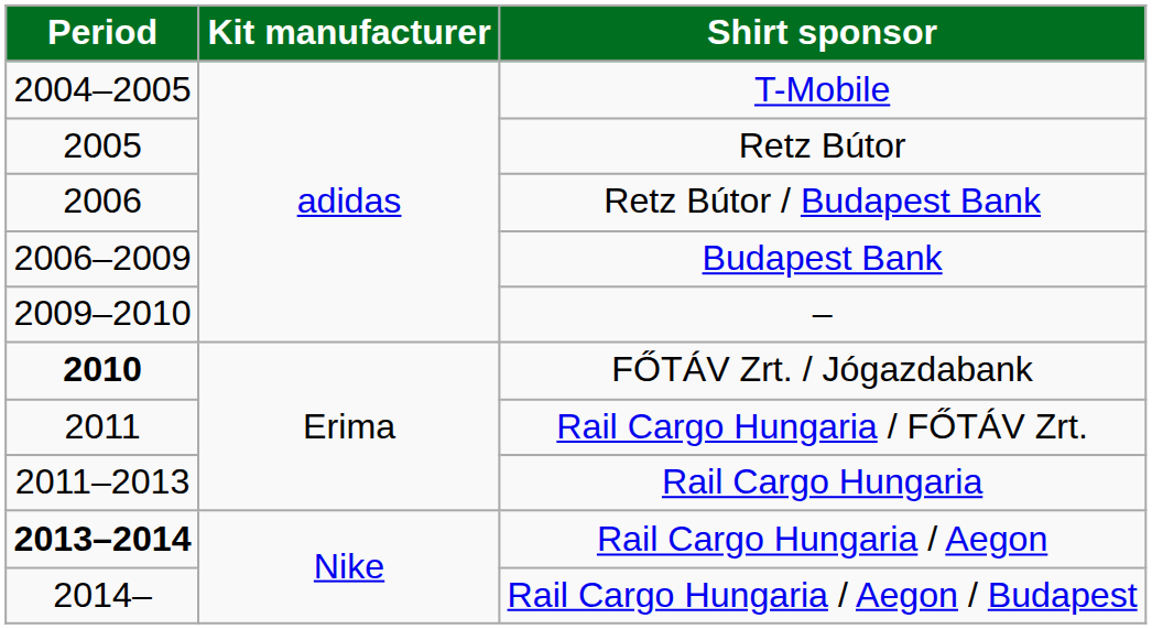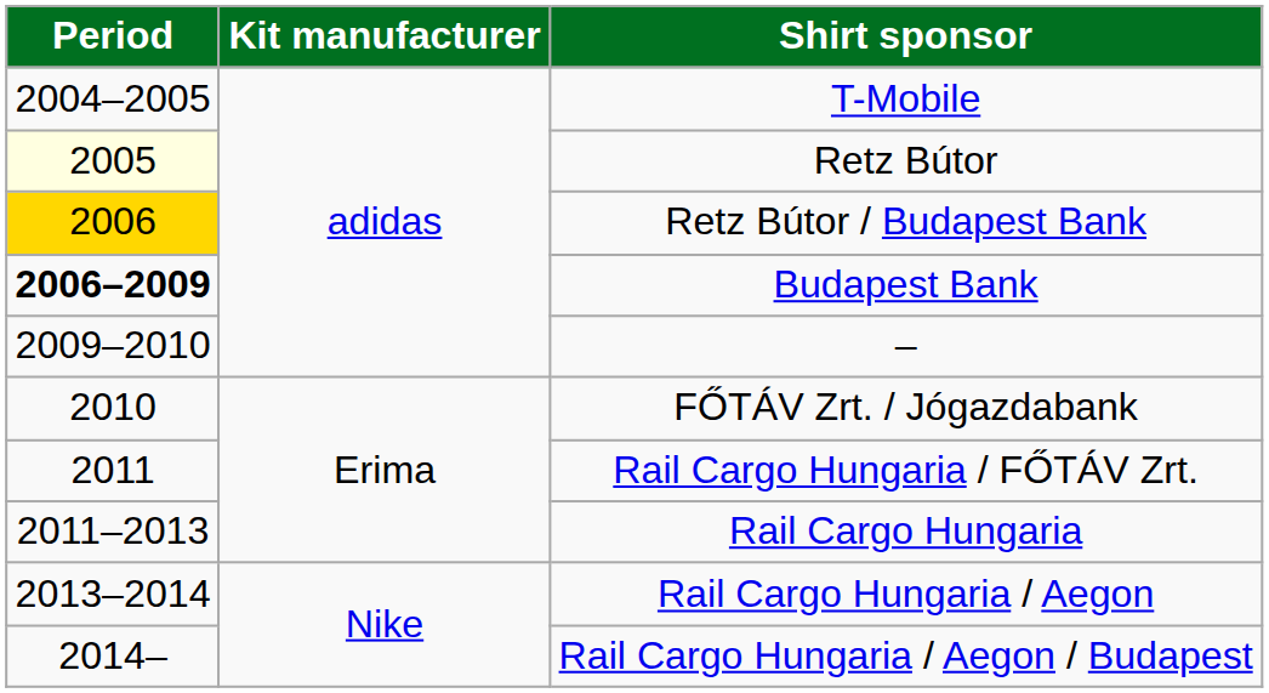Retz Bútor | Period: no background -> lightyellow background
Retz Bútor / Budapest Bank | Period: no background -> gold background
Budapest Bank | Period: normal -> bold
FŐTÁV Zrt. / Jógazdabank | Period: bold -> normal
Rail Cargo Hungaria / Aegon | Period: bold -> normal
